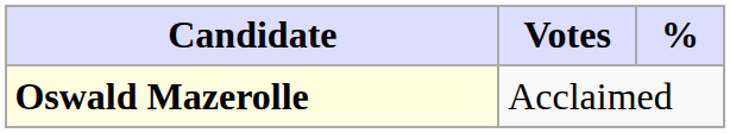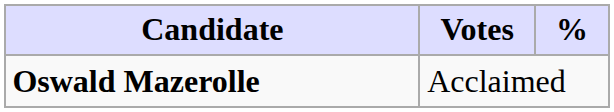Oswald Mazerolle | Candidate: lightyellow background -> no background
